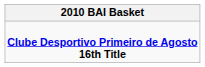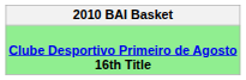row 2 | column 1: no background -> lightgreen background
